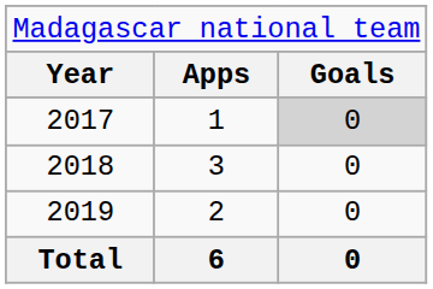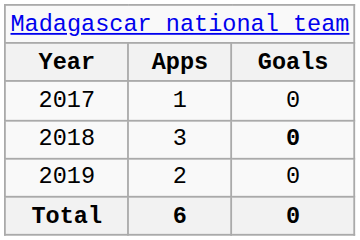2017 | column 3: lightgrey background -> no background
2018 | column 3: normal -> bold
